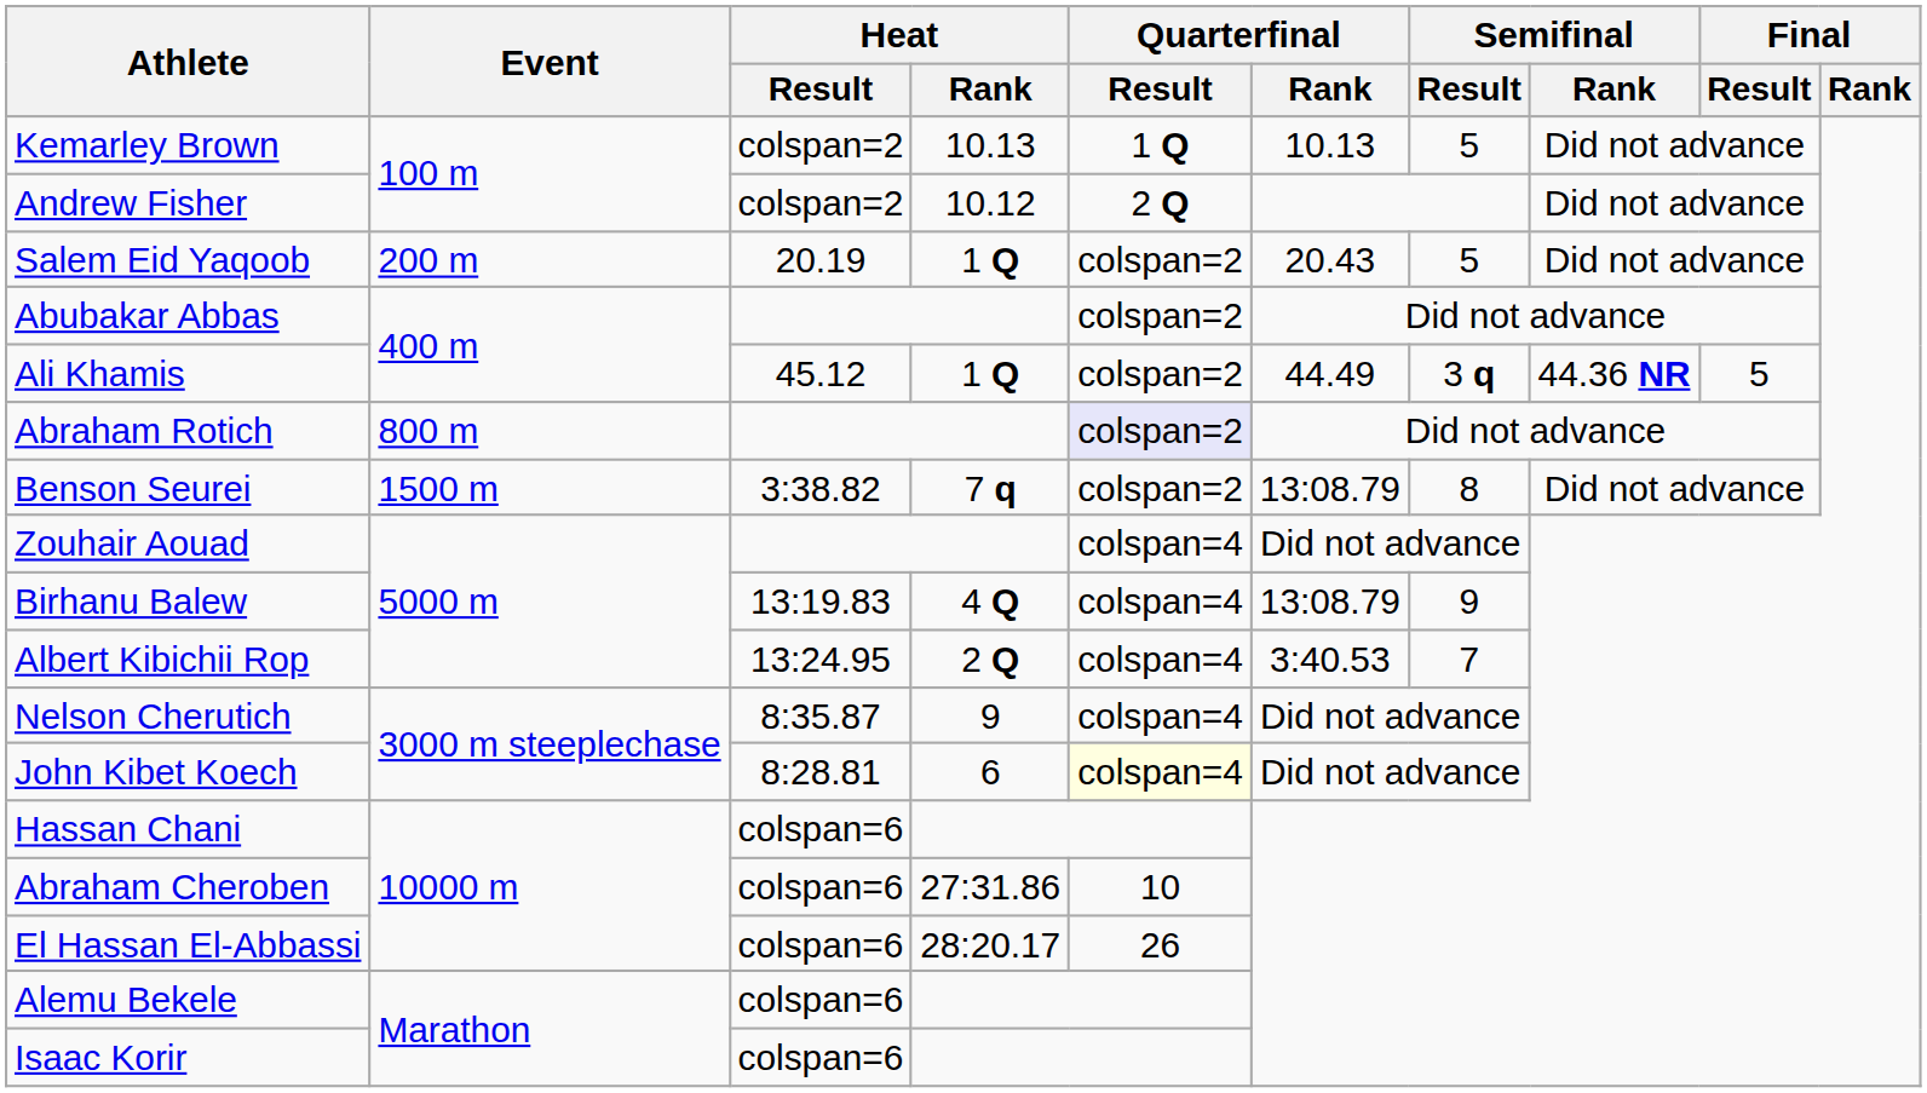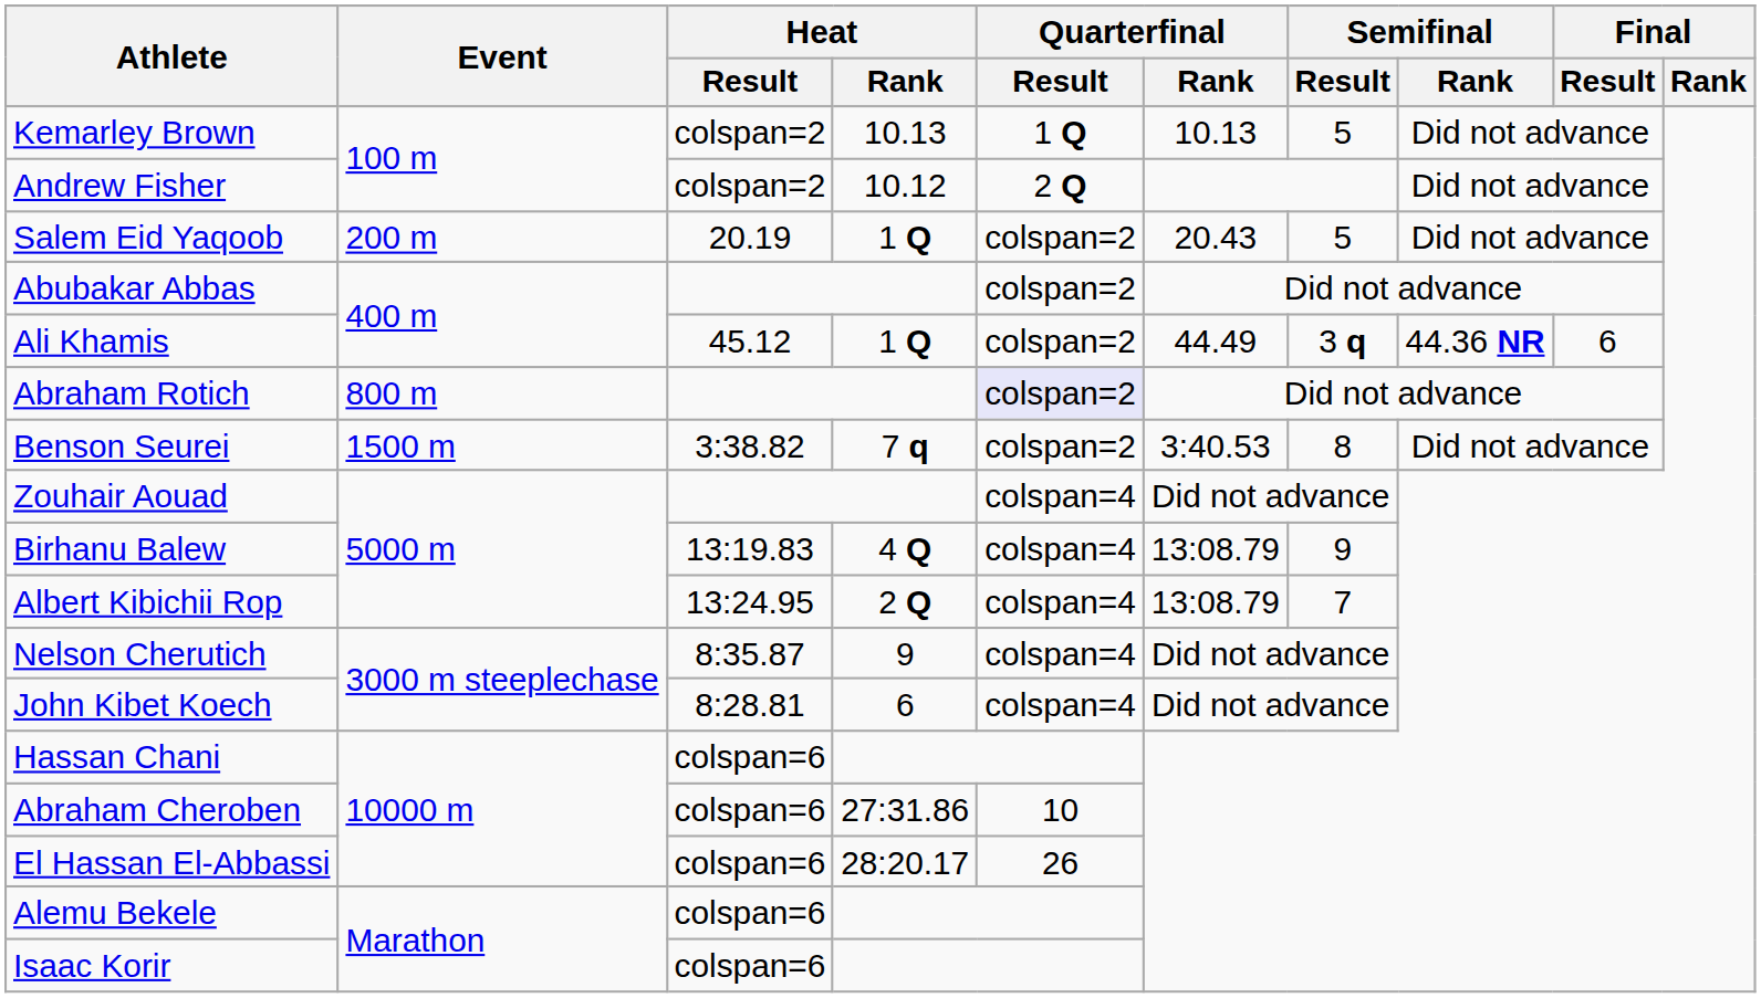Ali Khamis | Final / Result: 5 -> 6
Benson Seurei | Quarterfinal / Rank: 13:08.79 -> 3:40.53
Albert Kibichii Rop | Quarterfinal / Rank: 3:40.53 -> 13:08.79
John Kibet Koech | Quarterfinal / Result: lightyellow background -> no background
